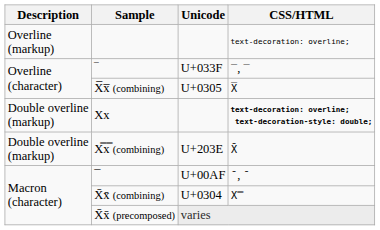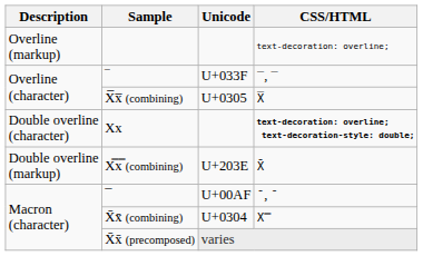Xx | Description: Double overline (markup) -> Double overline (character)
